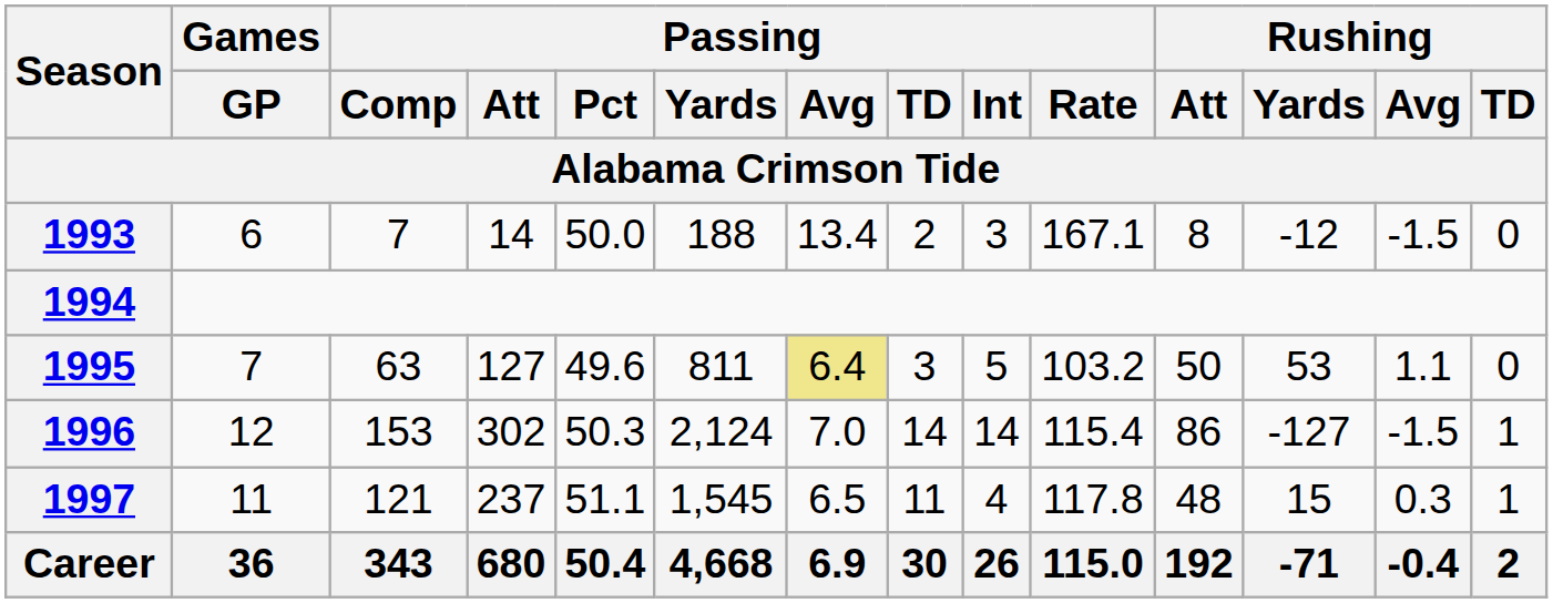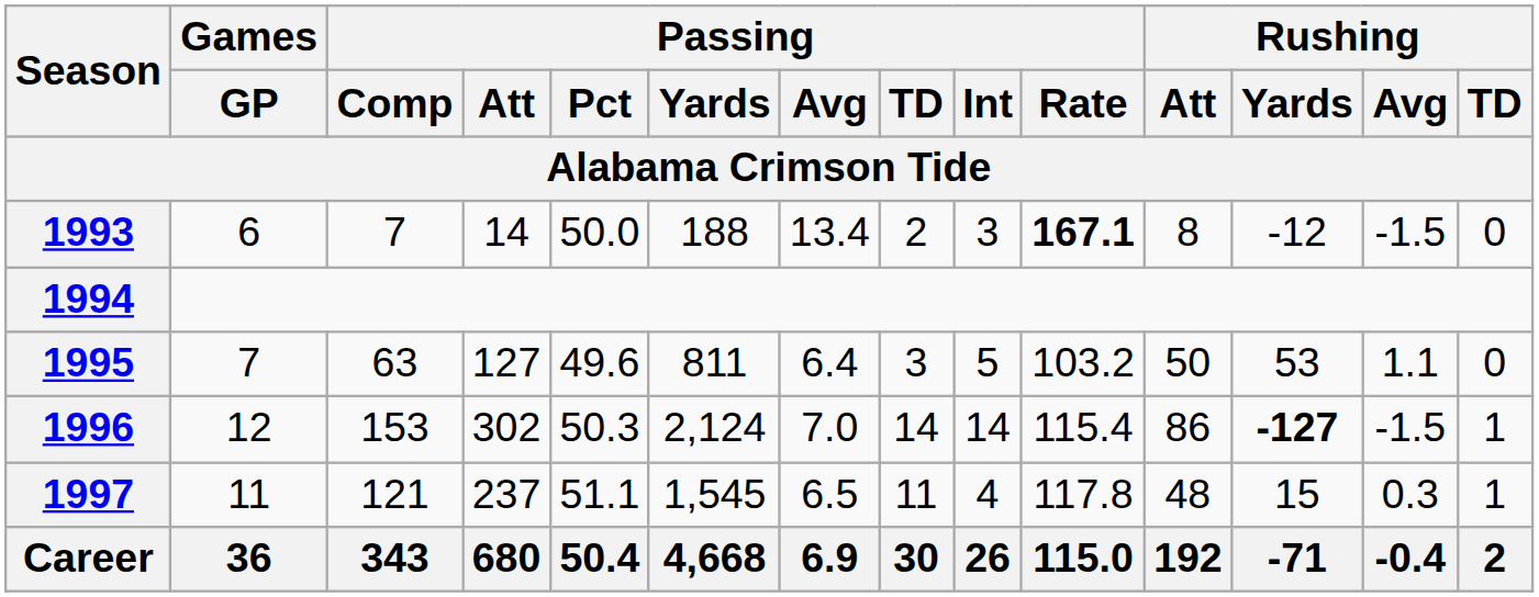1993 | Passing / Rate: normal -> bold
1995 | Passing / Avg: khaki background -> no background
1996 | Rushing / Yards: normal -> bold
